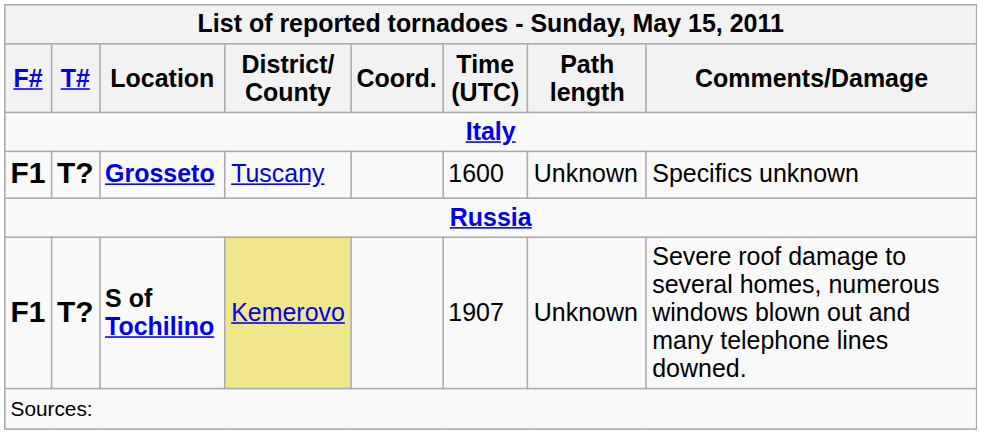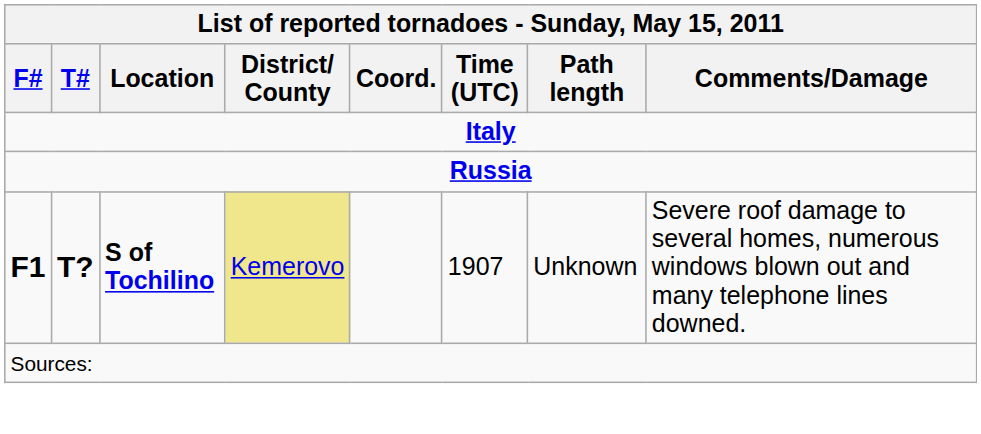- row: F1 | T? | Grosseto | Tuscany | 1600 | Unknown | Specifics unknown
